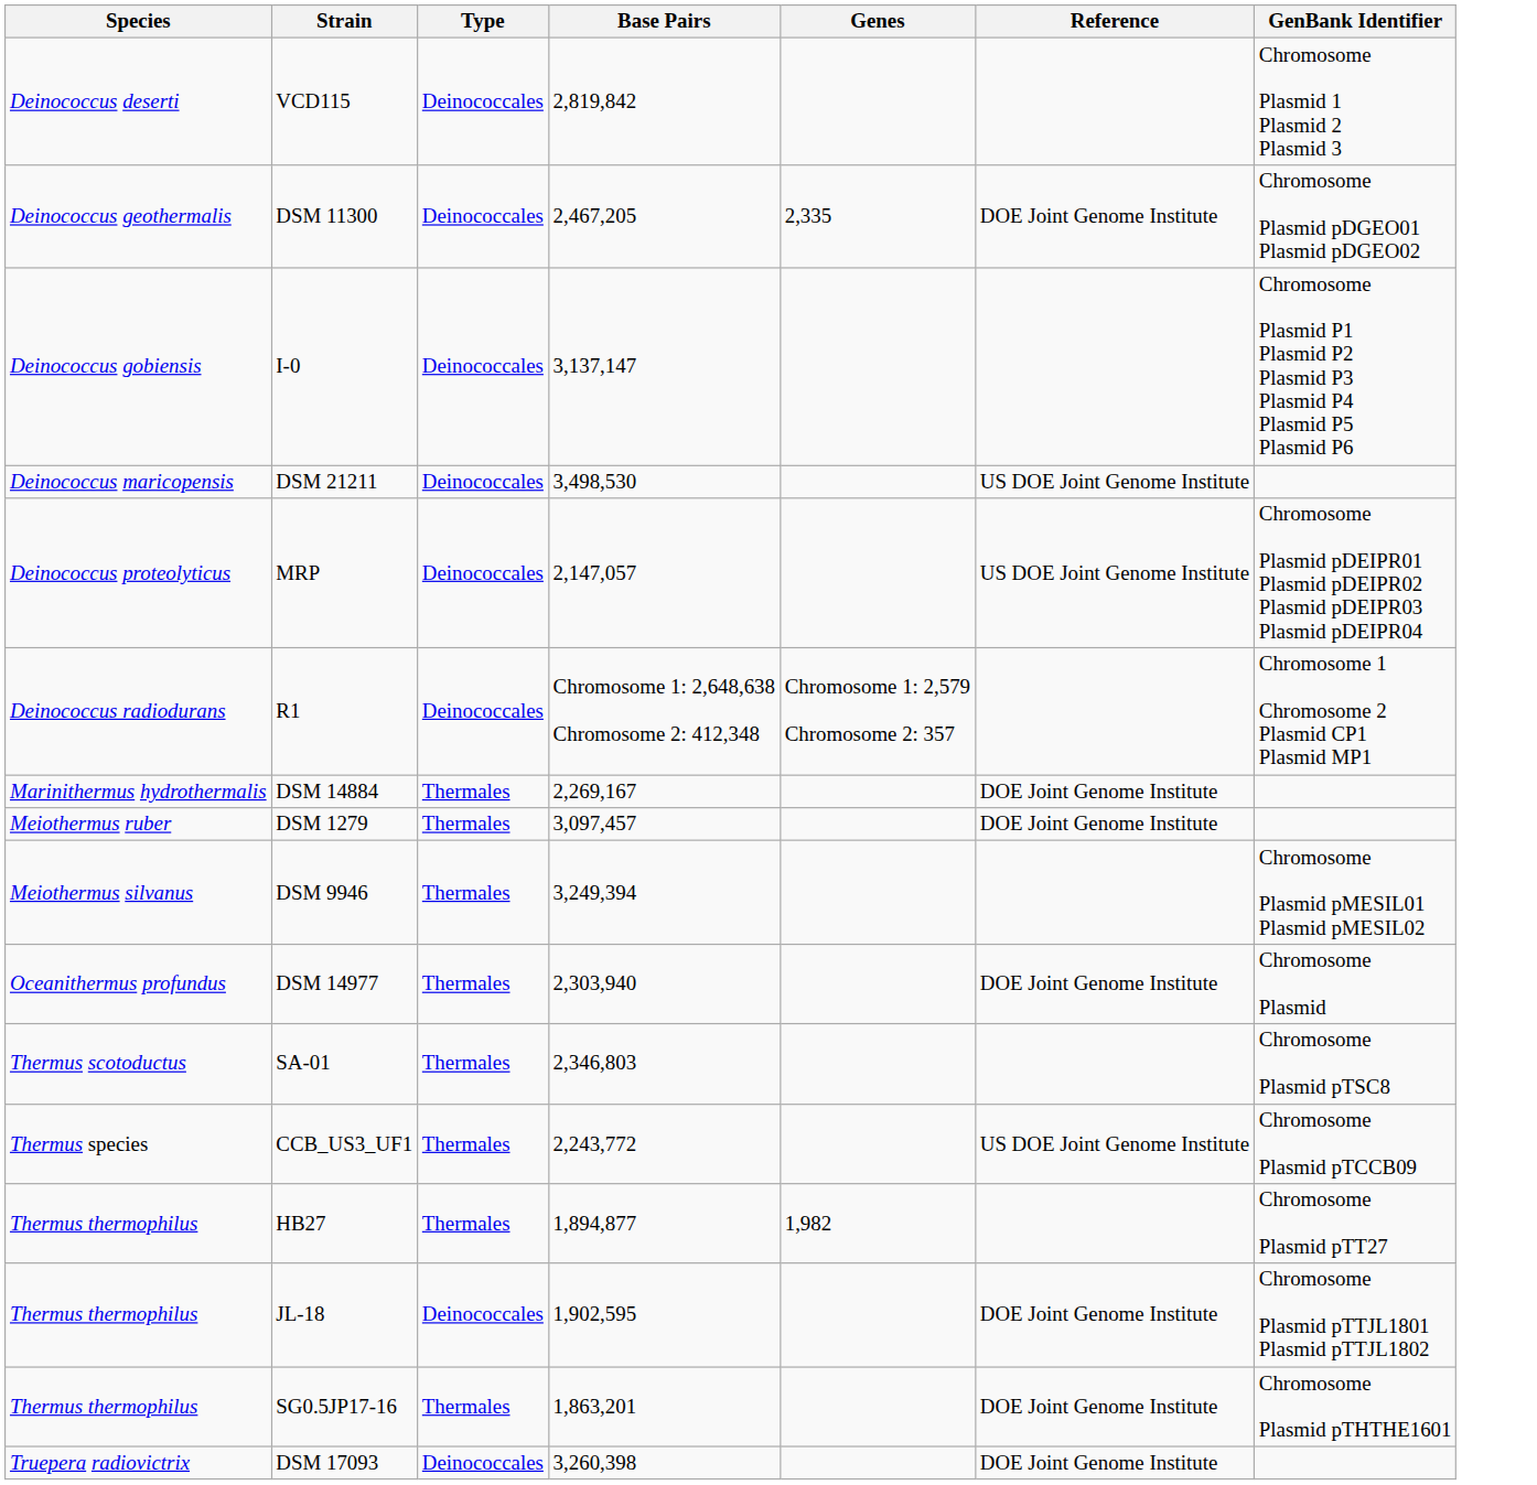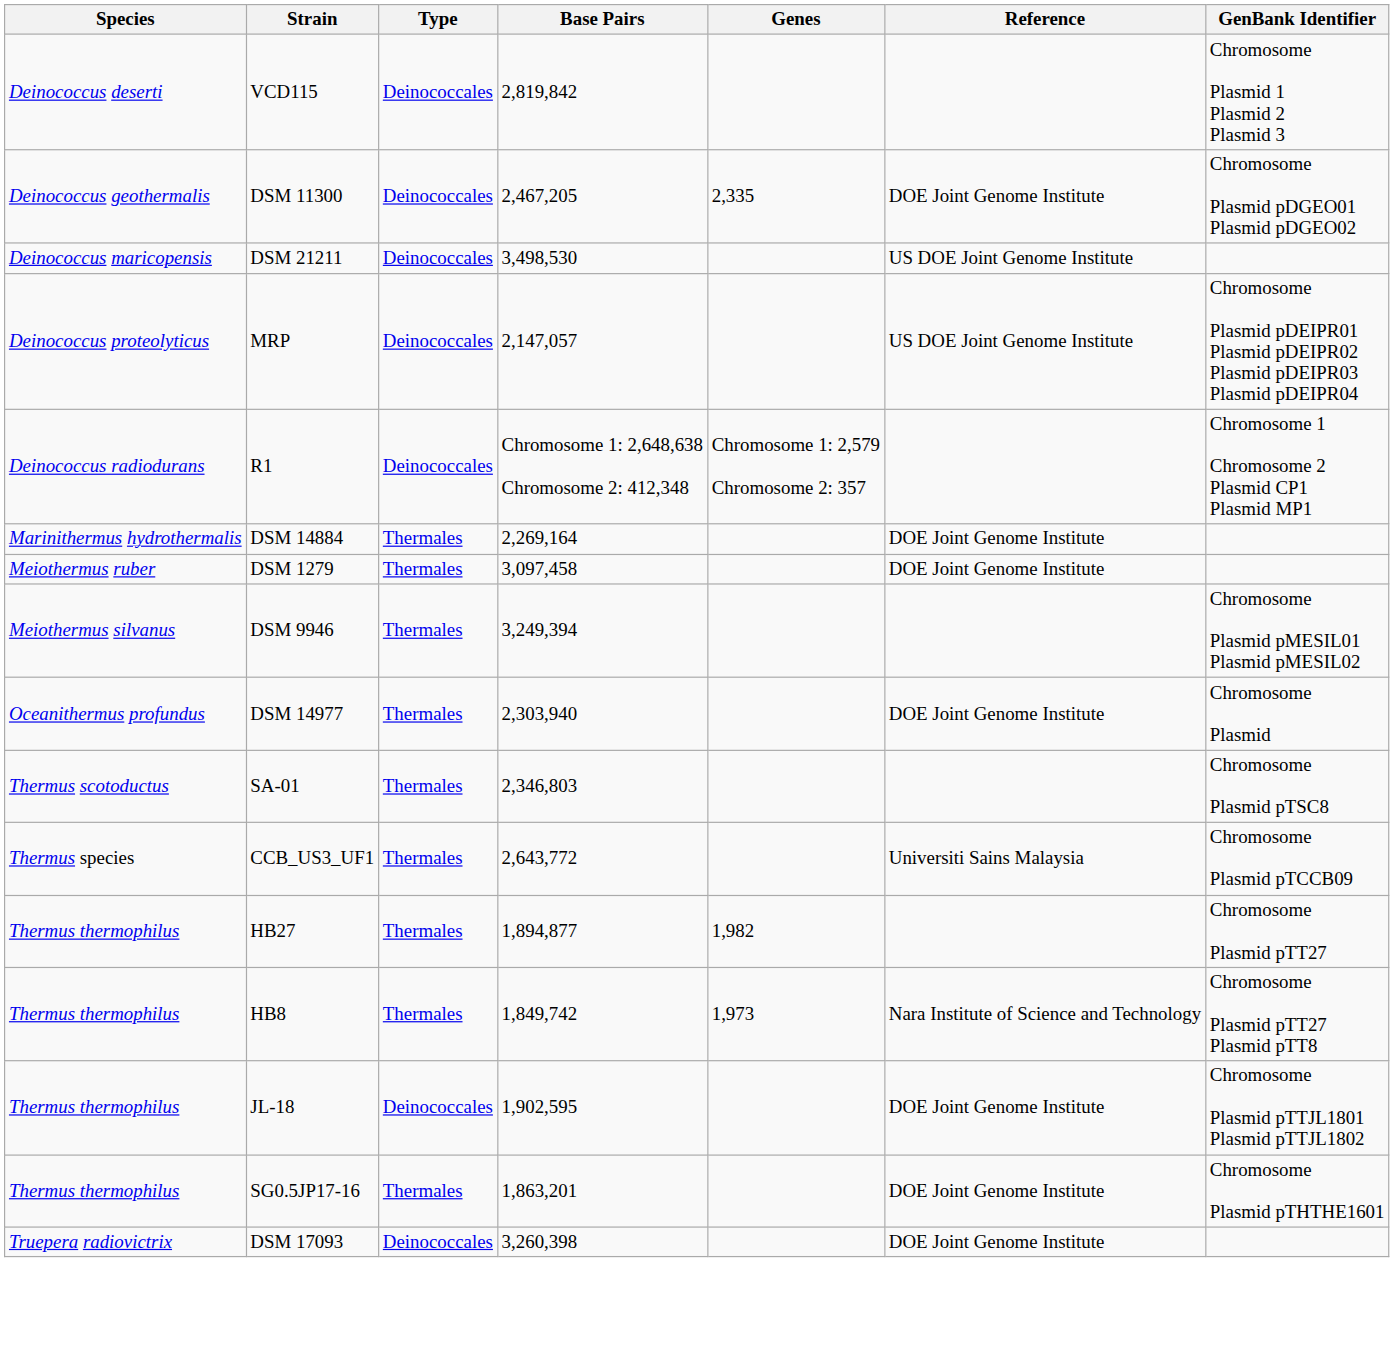- row: Deinococcus gobiensis | I-0 | Deinococcales | 3,137,147 | Chromosome Plasmid P1 Plasmid P2 Plasmid P3 Plasmid P4 Plasmid P5 Plasmid P6
DSM 14884 | Base Pairs: 2,269,167 -> 2,269,164
DSM 1279 | Base Pairs: 3,097,457 -> 3,097,458
CCB_US3_UF1 | Base Pairs: 2,243,772 -> 2,643,772
CCB_US3_UF1 | Reference: US DOE Joint Genome Institute -> Universiti Sains Malaysia
+ row: Thermus thermophilus | HB8 | Thermales | 1,849,742 | 1,973 | Nara Institute of Science and Technology | Chromosome Plasmid pTT27 Plasmid pTT8
